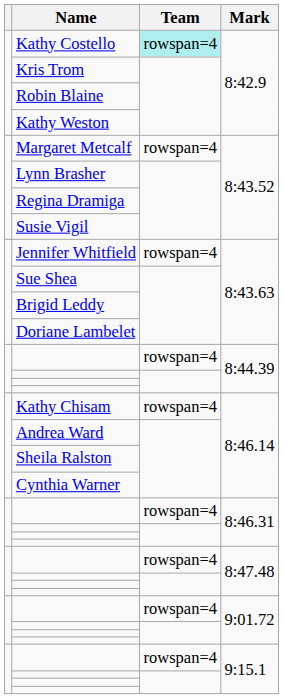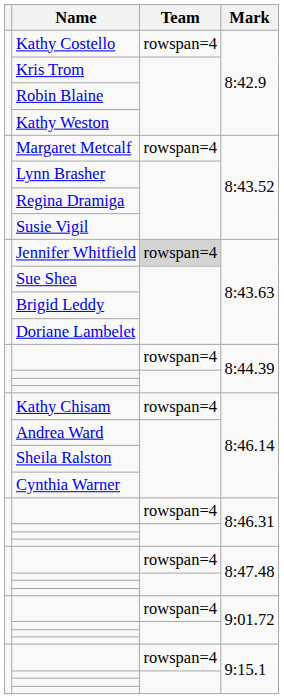Kathy Costello | Team: paleturquoise background -> no background
Jennifer Whitfield | Team: no background -> lightgrey background
